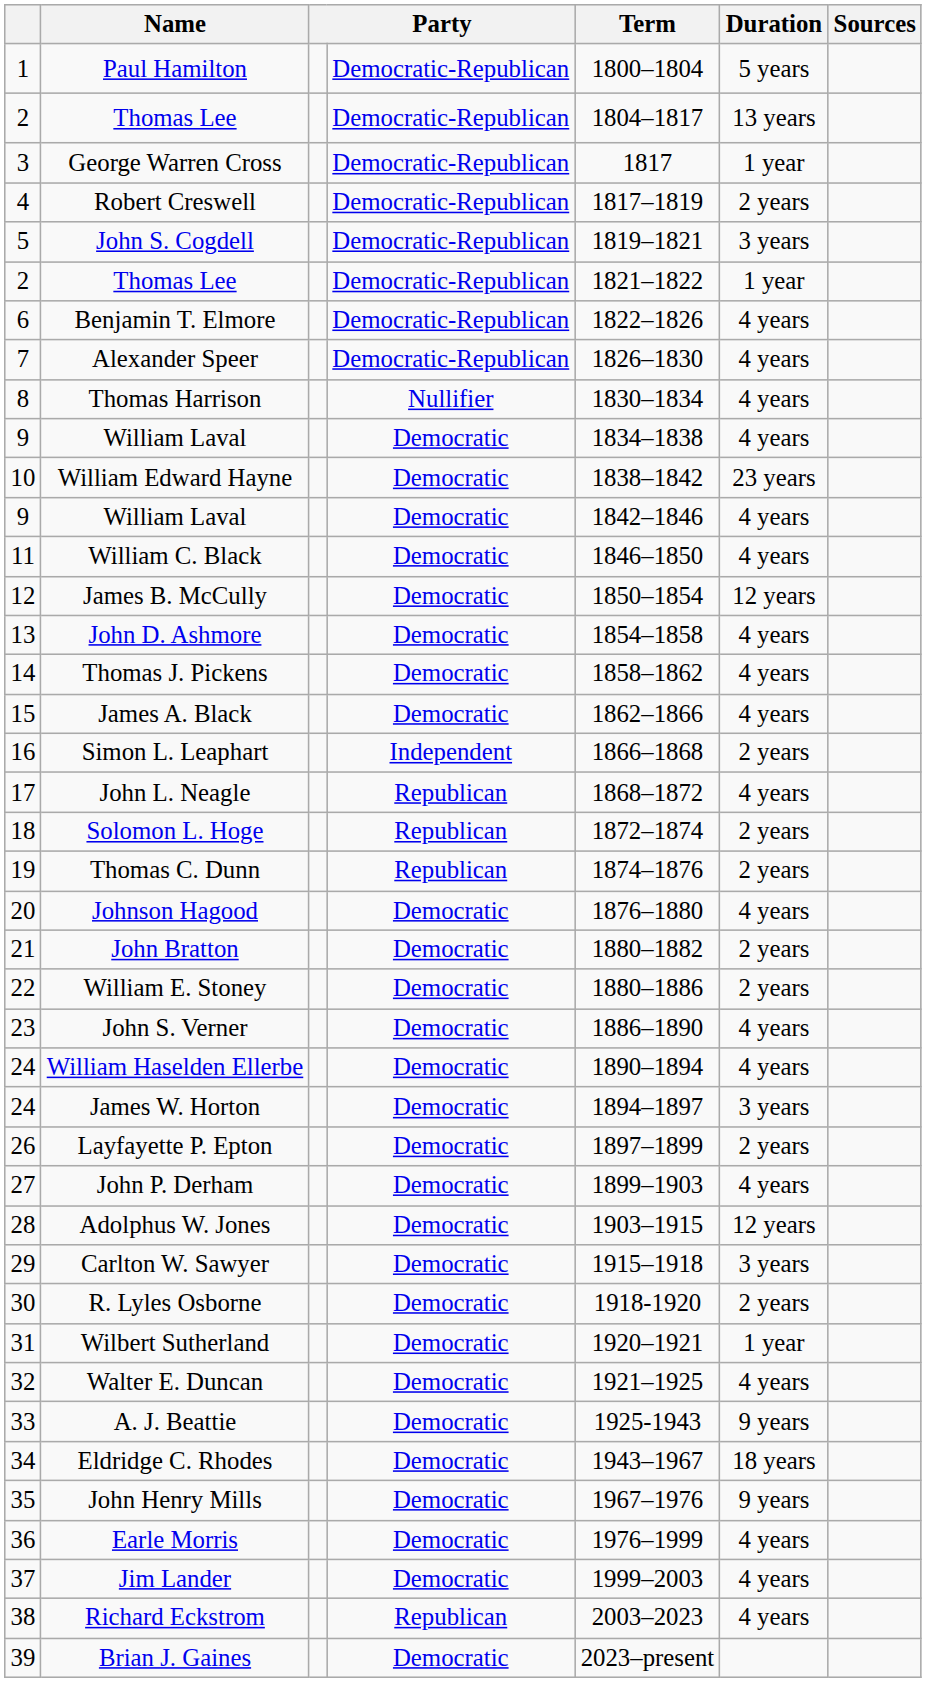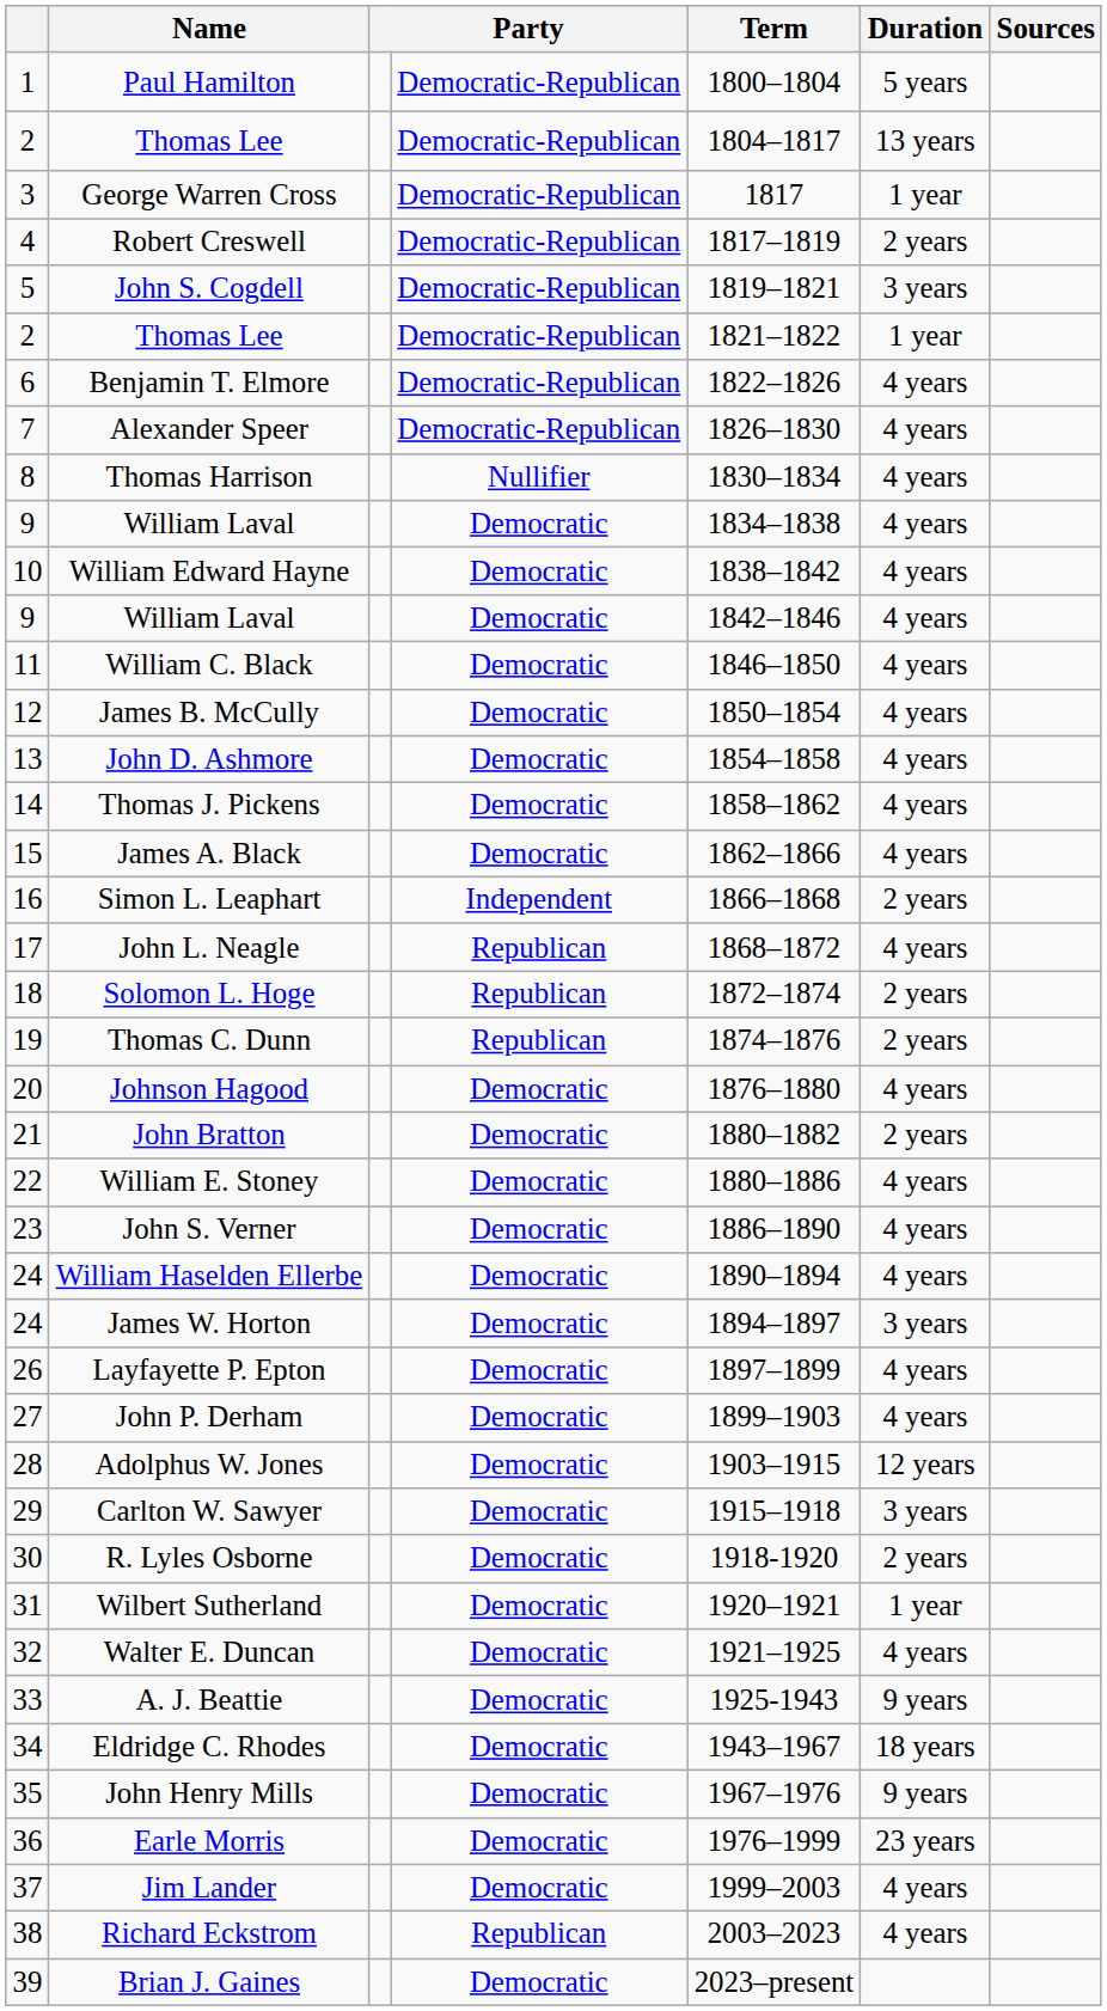William Edward Hayne | Duration: 23 years -> 4 years
James B. McCully | Duration: 12 years -> 4 years
William E. Stoney | Duration: 2 years -> 4 years
Layfayette P. Epton | Duration: 2 years -> 4 years
Earle Morris | Duration: 4 years -> 23 years
